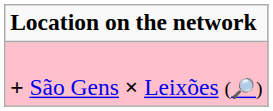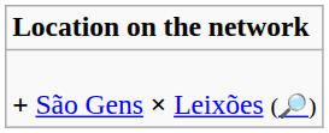row 2 | column 1: pink background -> no background
